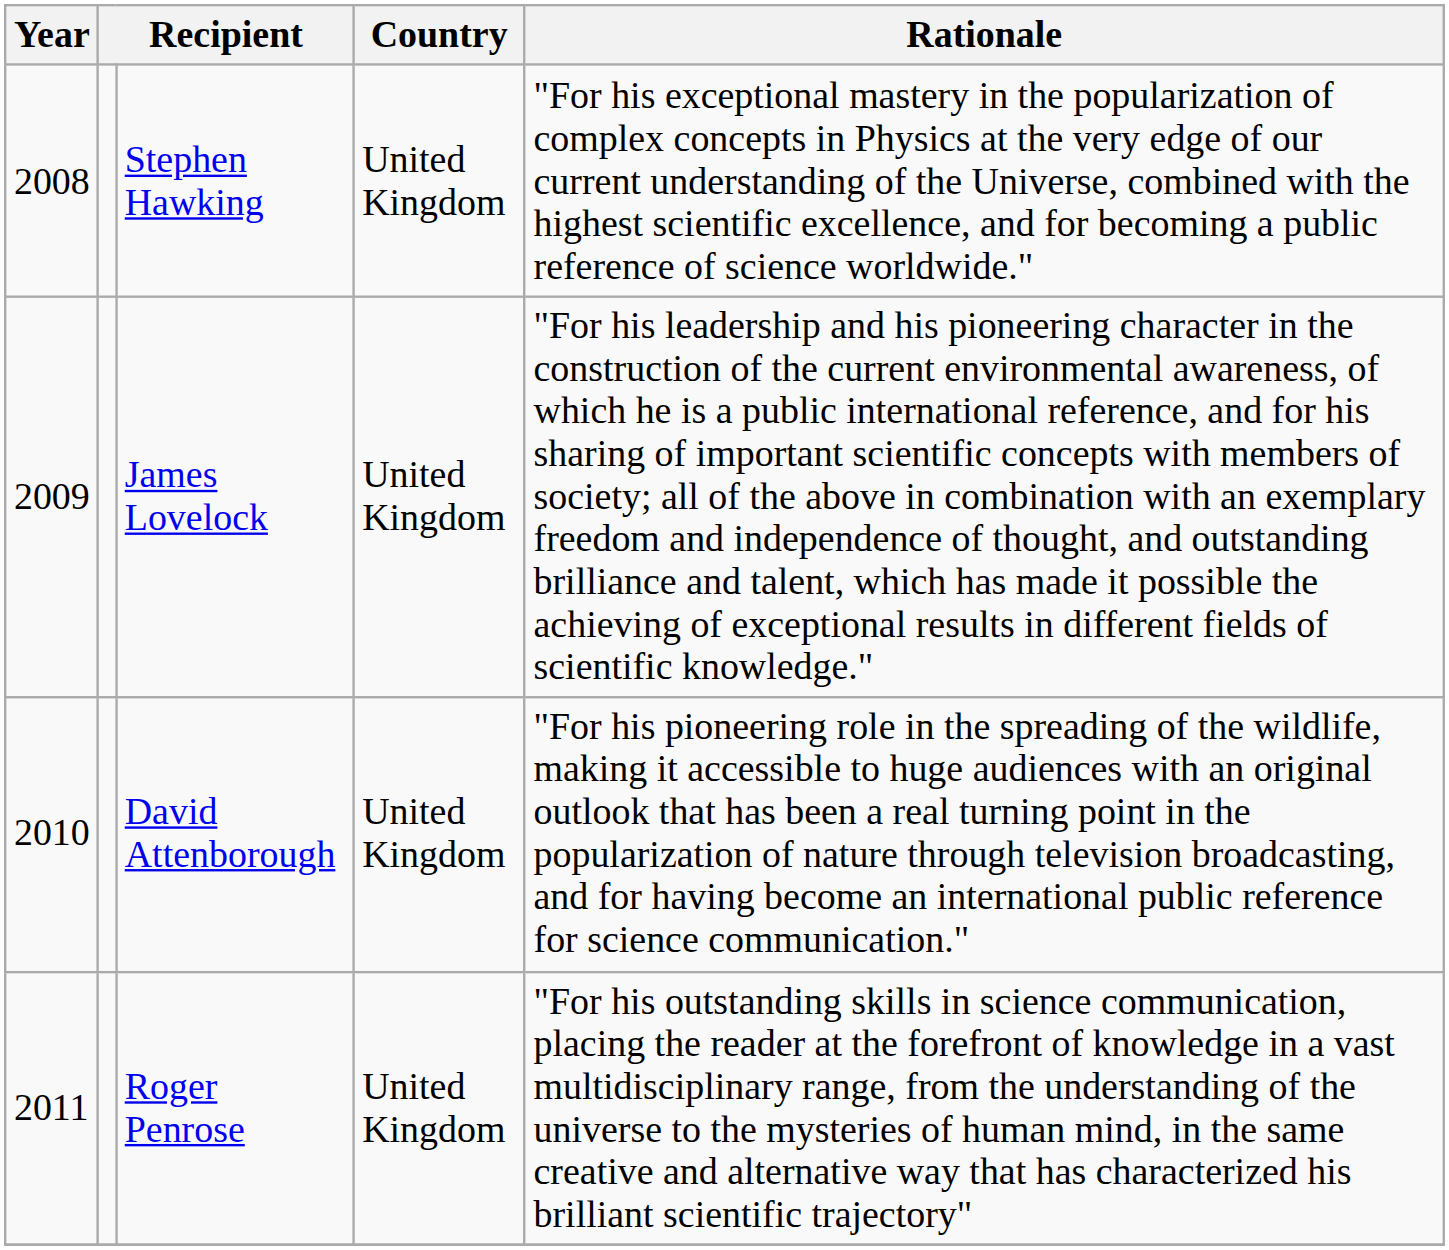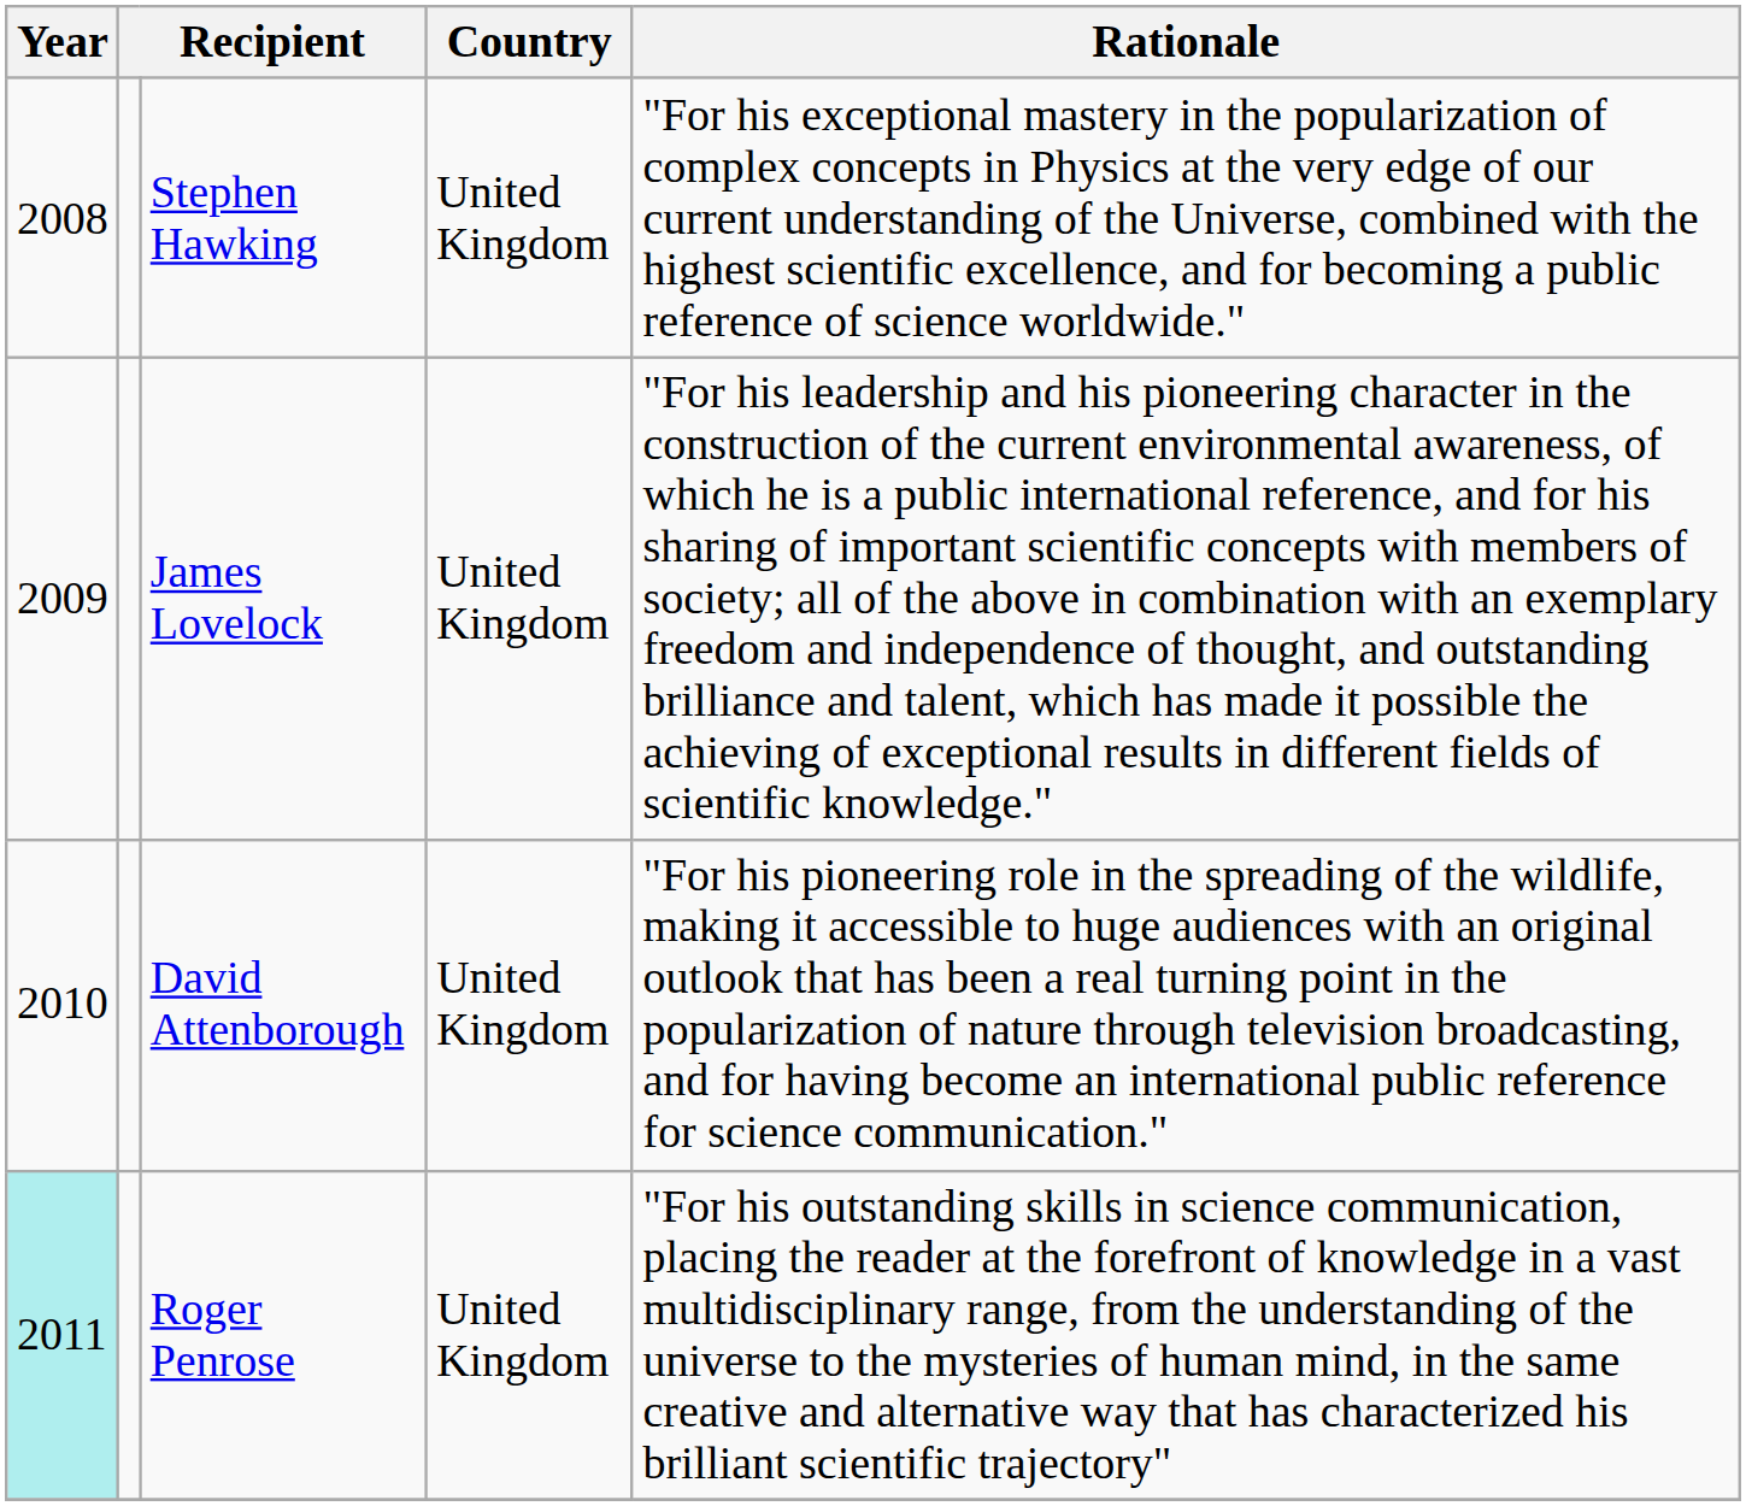Roger Penrose | Year: no background -> paleturquoise background
